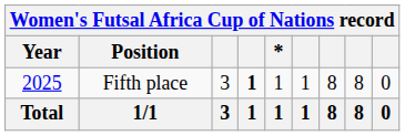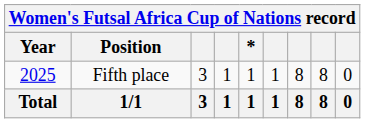Fifth place | column 4: bold -> normal
